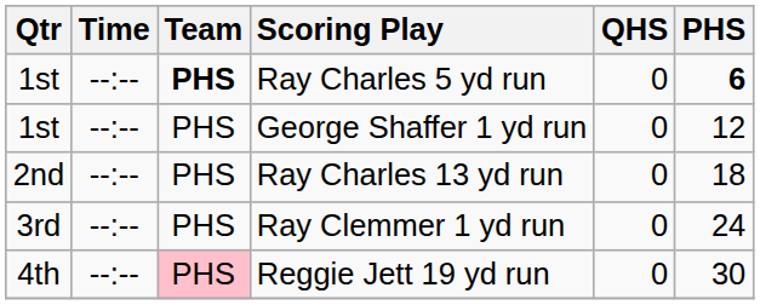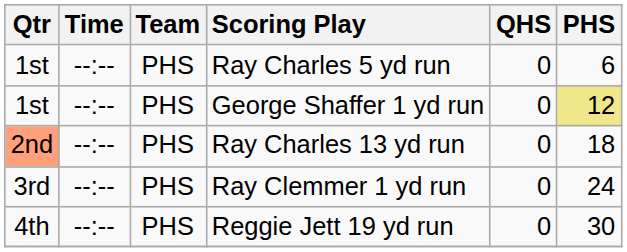Ray Charles 5 yd run | Team: bold -> normal
Ray Charles 5 yd run | PHS: bold -> normal
George Shaffer 1 yd run | PHS: no background -> khaki background
Ray Charles 13 yd run | Qtr: no background -> lightsalmon background
Reggie Jett 19 yd run | Team: pink background -> no background
